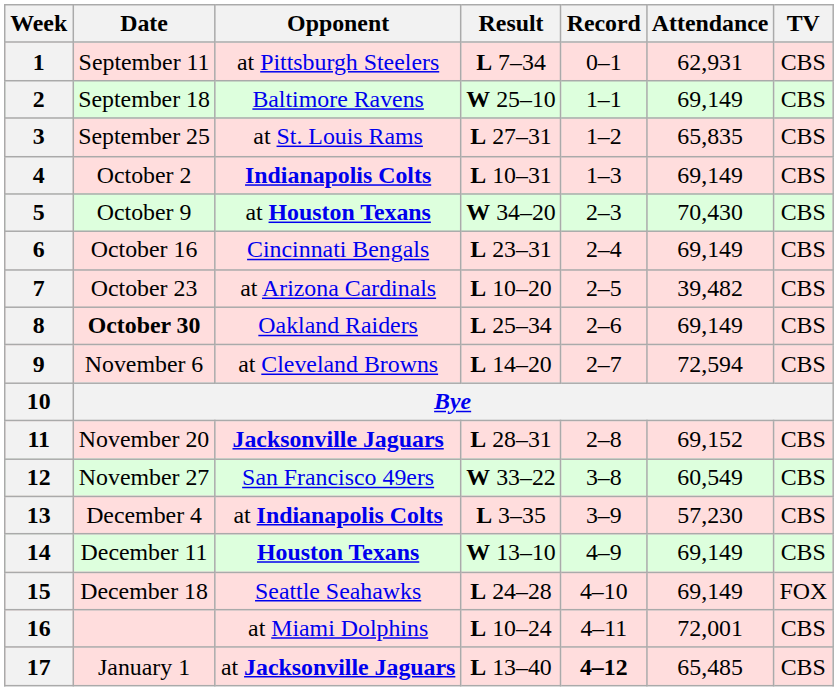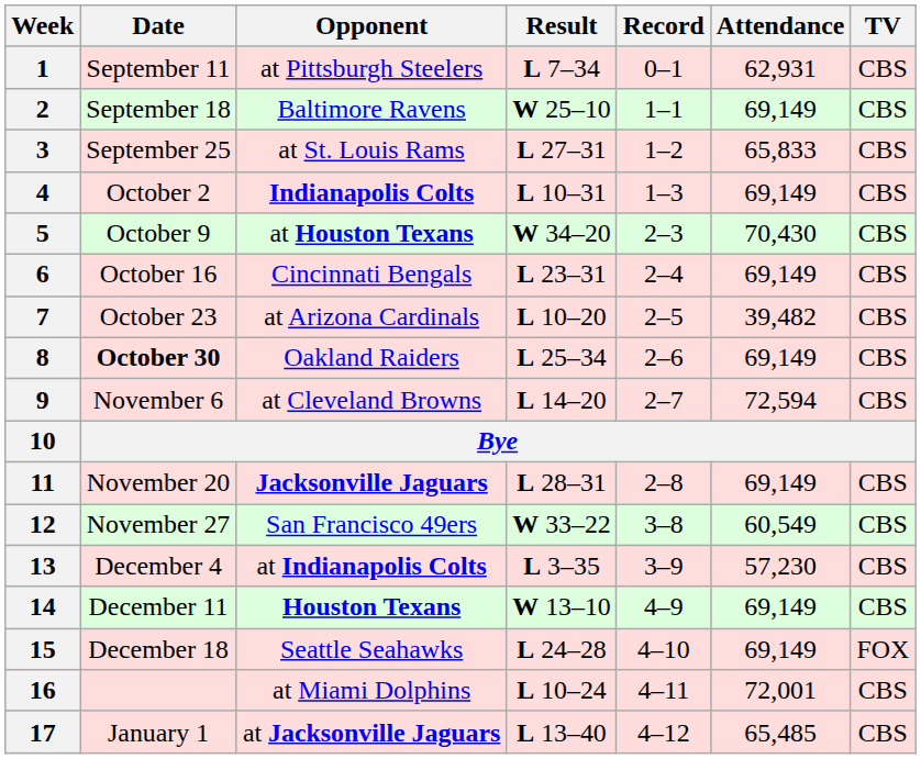3 | Attendance: 65,835 -> 65,833
11 | Attendance: 69,152 -> 69,149
17 | Record: bold -> normal
